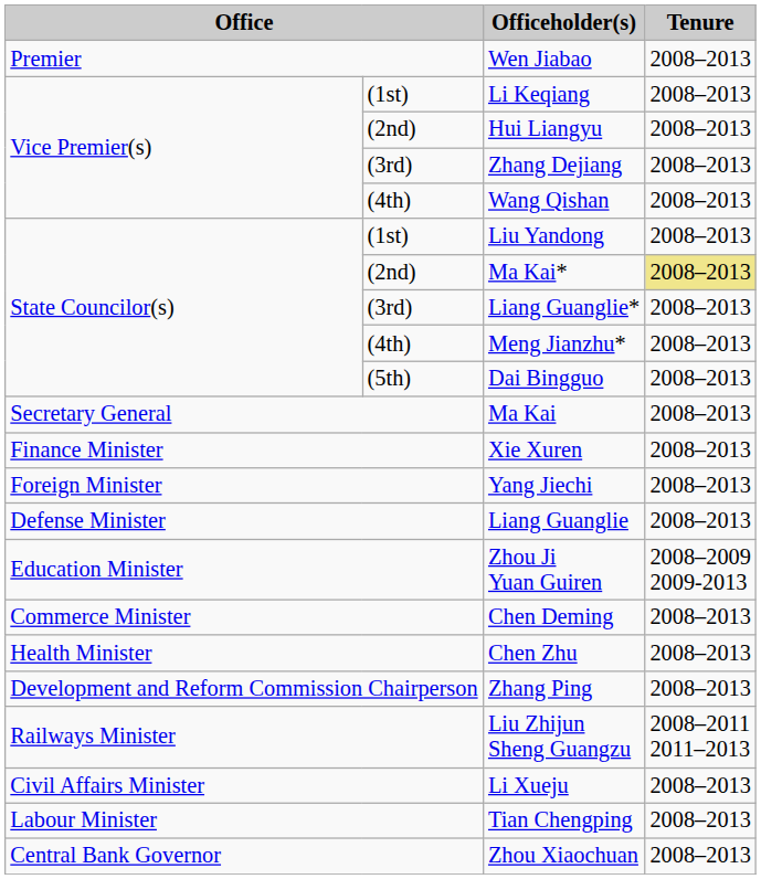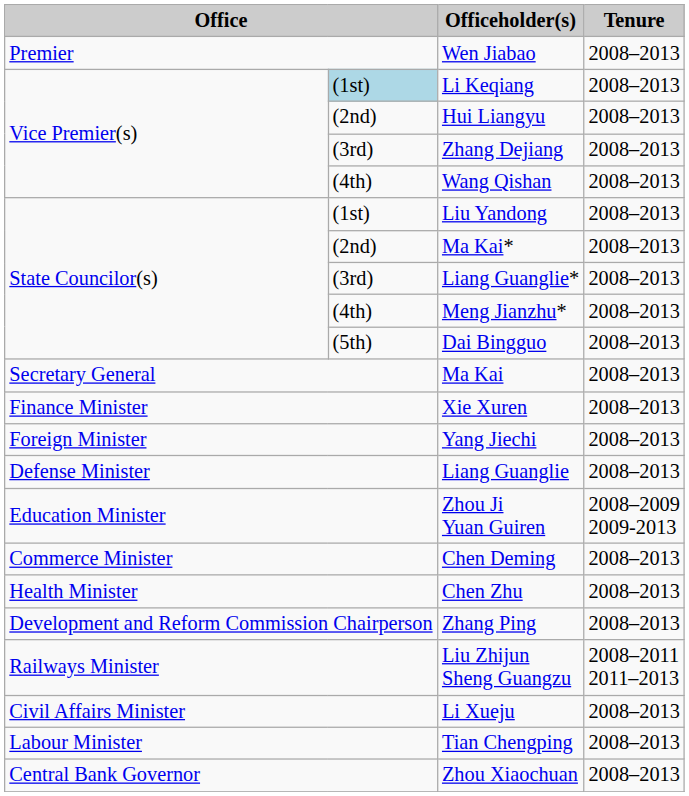Li Keqiang | column 2: no background -> lightblue background
Ma Kai* | Tenure: khaki background -> no background
